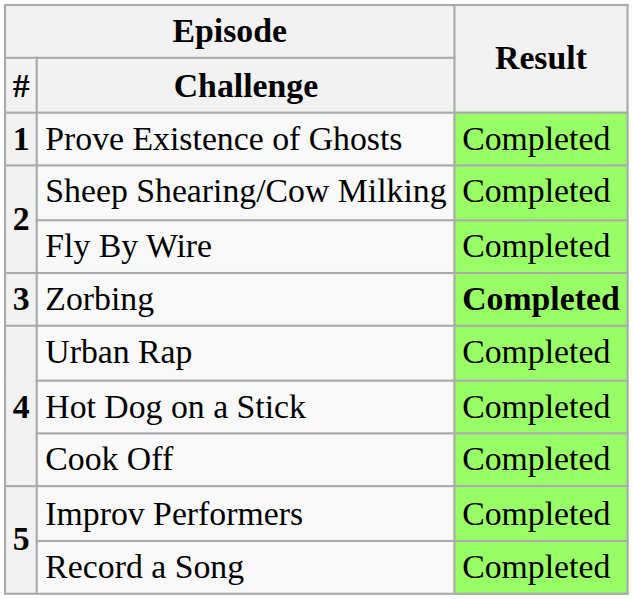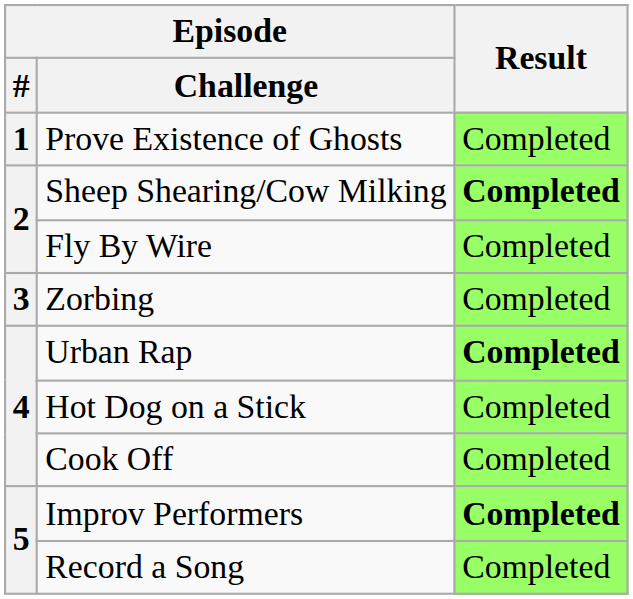Sheep Shearing/Cow Milking | Result: normal -> bold
Zorbing | Result: bold -> normal
Urban Rap | Result: normal -> bold
Improv Performers | Result: normal -> bold
